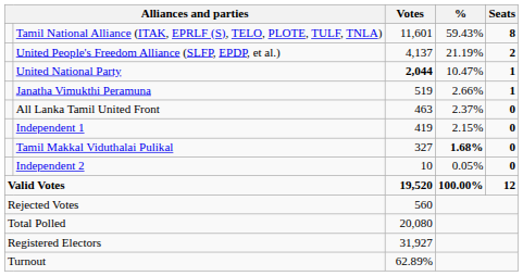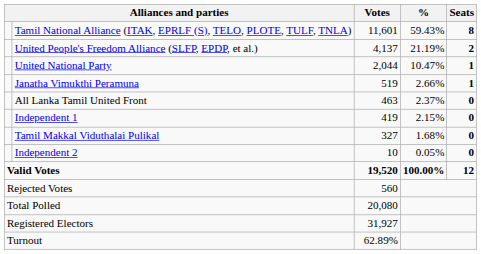United National Party | Votes: bold -> normal
Tamil Makkal Viduthalai Pulikal | %: bold -> normal
